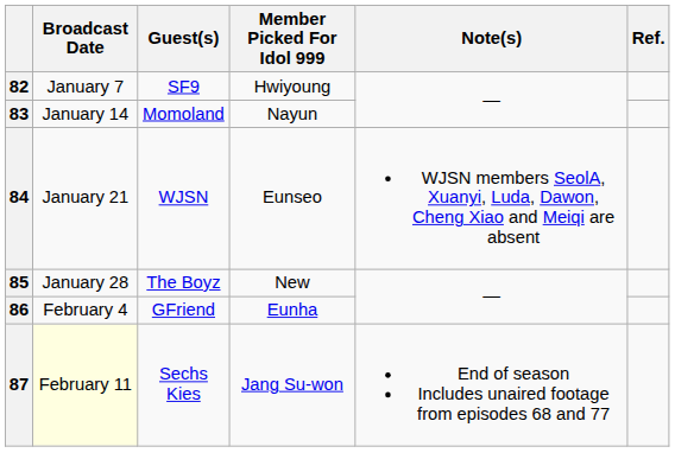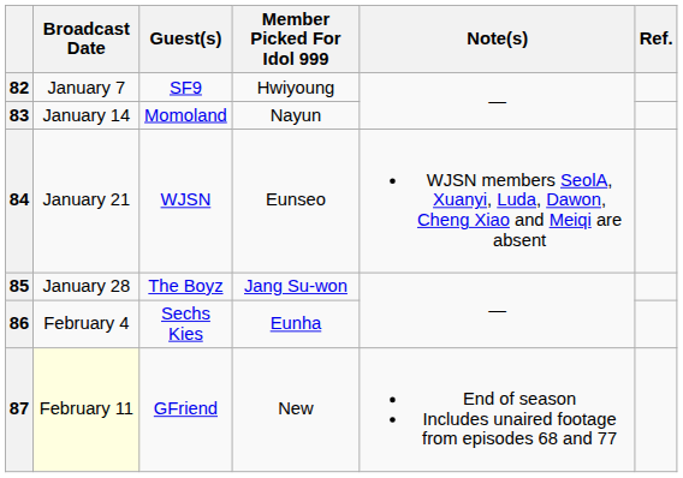85 | Member Picked For Idol 999: New -> Jang Su-won
86 | Guest(s): GFriend -> Sechs Kies
87 | Guest(s): Sechs Kies -> GFriend
87 | Member Picked For Idol 999: Jang Su-won -> New
